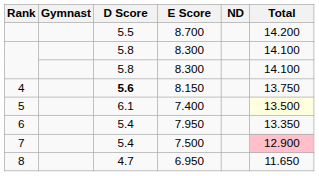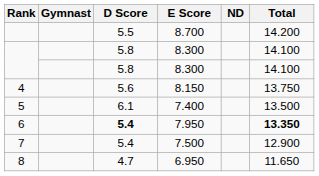8.150 | D Score: bold -> normal
7.400 | Total: lightyellow background -> no background
7.950 | D Score: normal -> bold
7.950 | Total: normal -> bold
7.500 | Total: pink background -> no background
